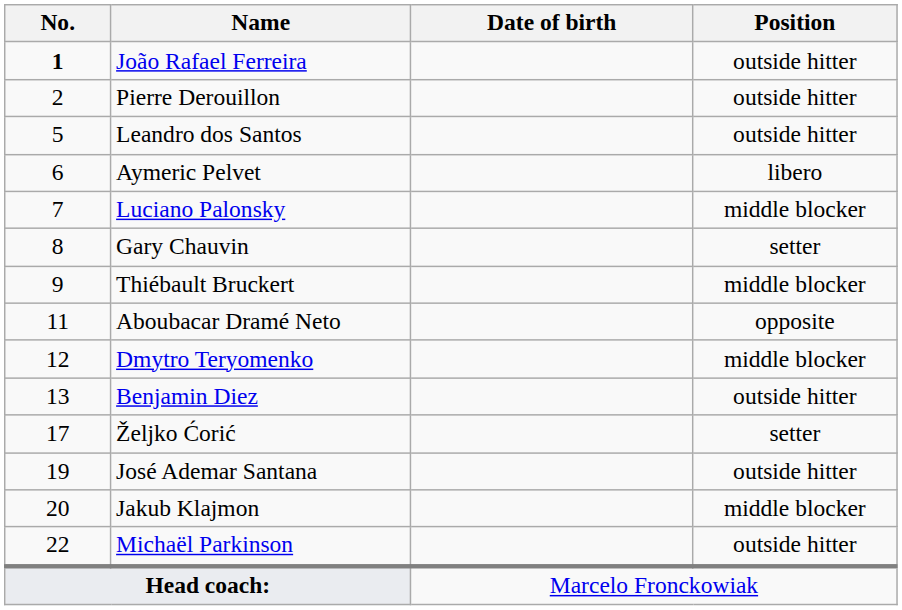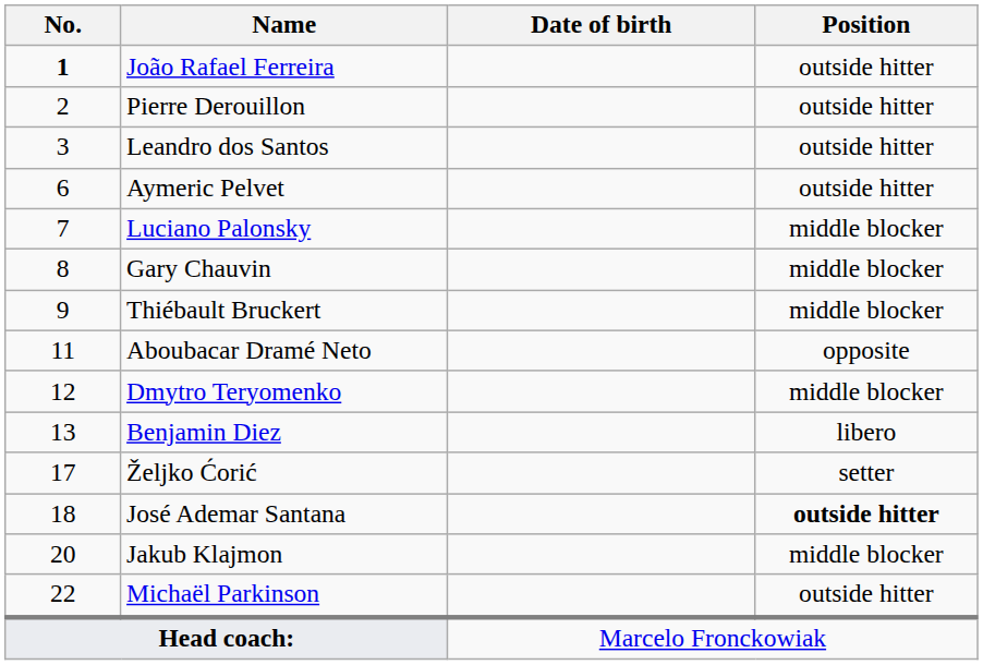Leandro dos Santos | No.: 5 -> 3
Aymeric Pelvet | Position: libero -> outside hitter
Gary Chauvin | Position: setter -> middle blocker
Benjamin Diez | Position: outside hitter -> libero
José Ademar Santana | No.: 19 -> 18
José Ademar Santana | Position: normal -> bold
